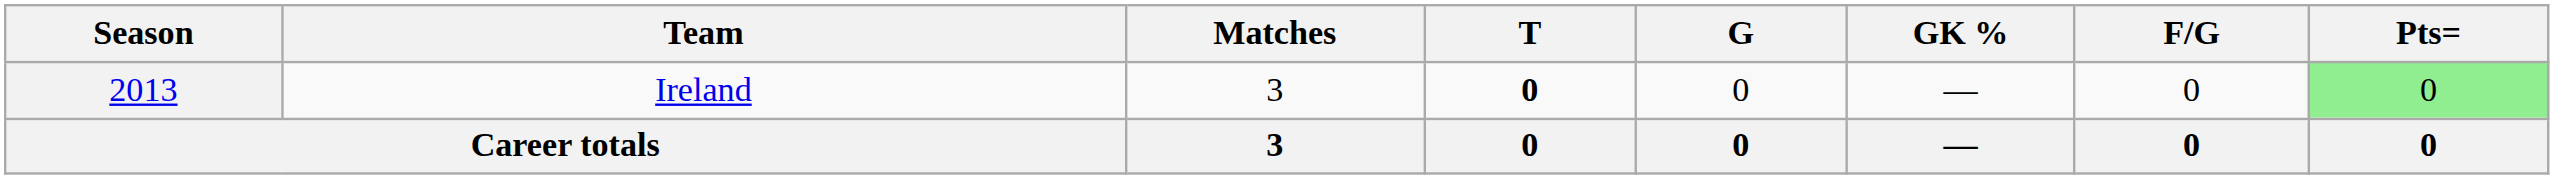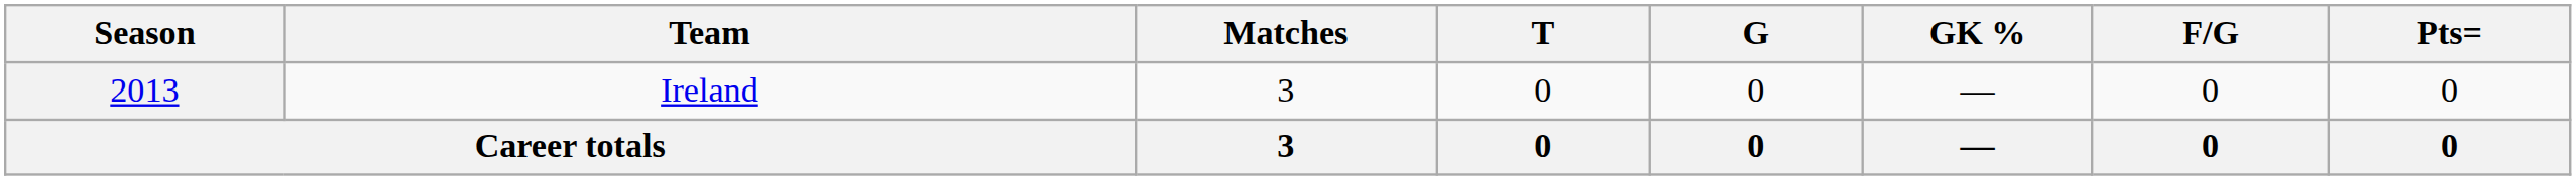2013 | T: bold -> normal
2013 | Pts=: lightgreen background -> no background
